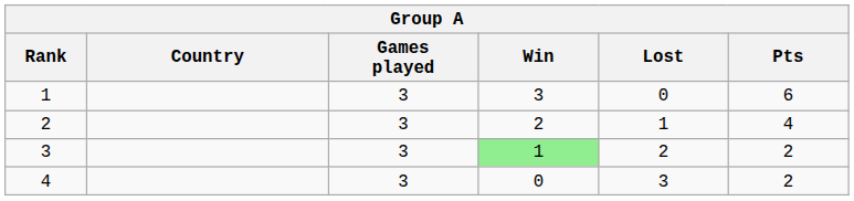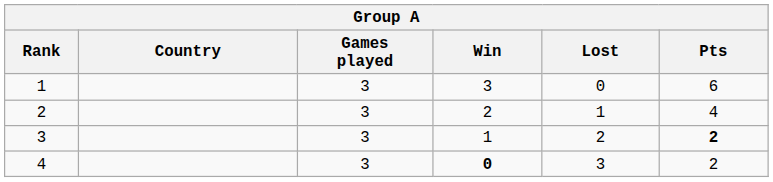row 5 | Win: lightgreen background -> no background
row 5 | Pts: normal -> bold
row 6 | Win: normal -> bold
